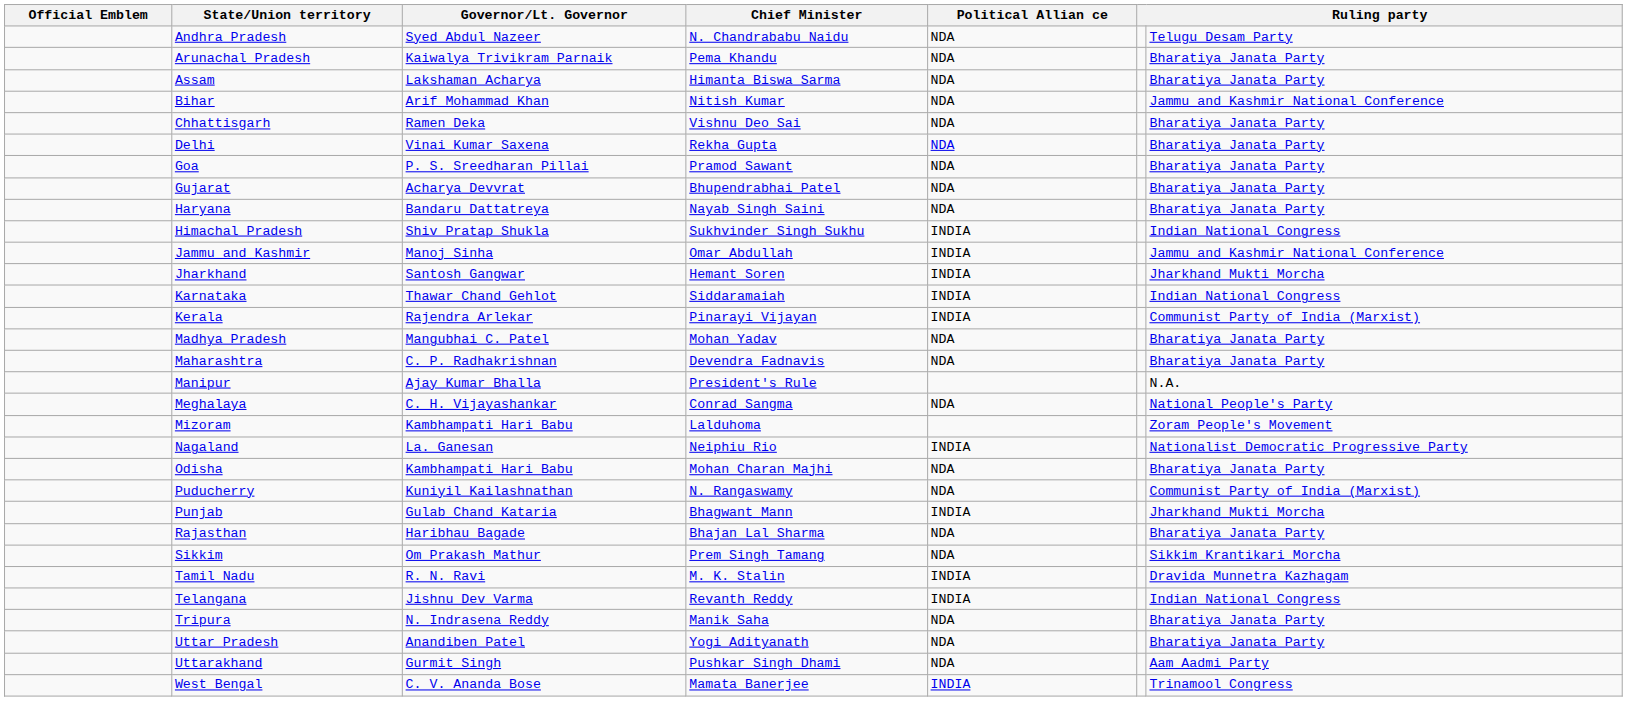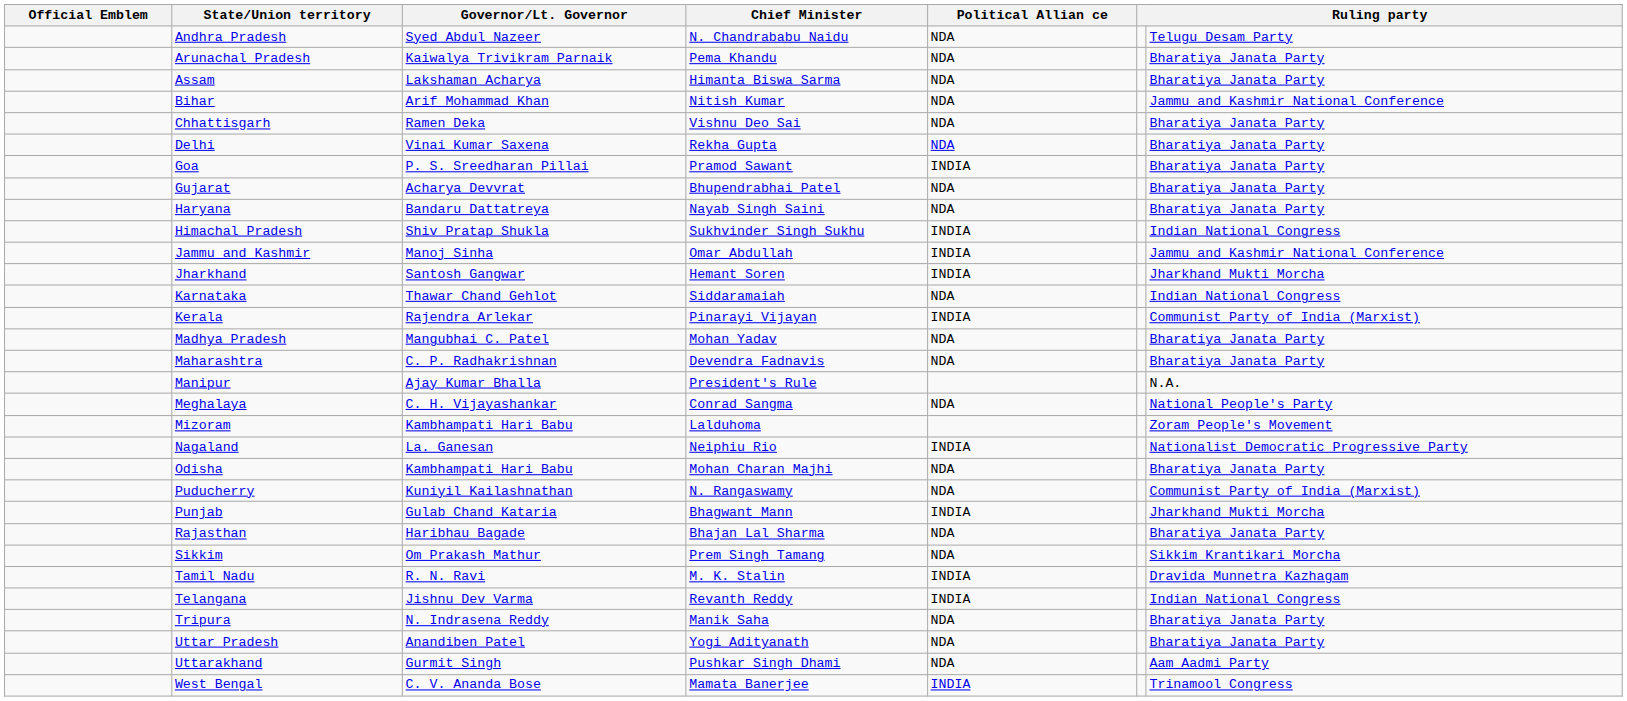Goa | Political Allian ce: NDA -> INDIA
Karnataka | Political Allian ce: INDIA -> NDA
